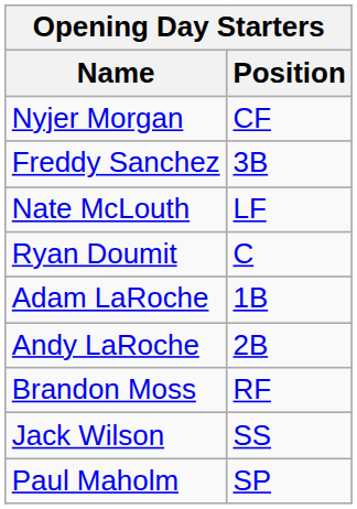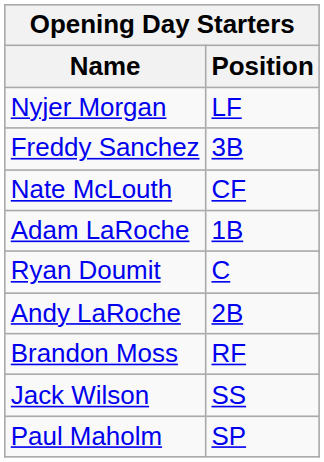Nyjer Morgan | Position: CF -> LF
Nate McLouth | Position: LF -> CF
rows swapped: Ryan Doumit <-> Adam LaRoche
